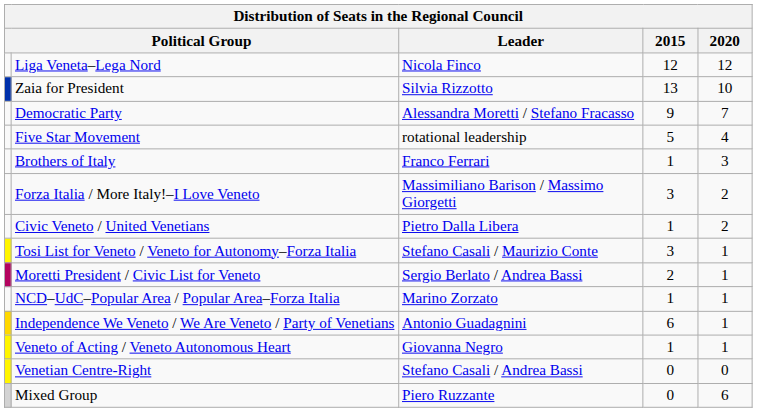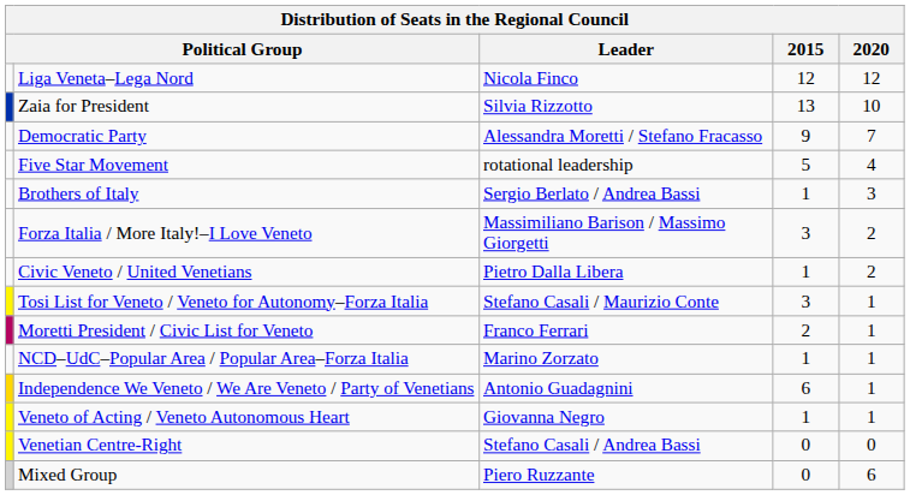Brothers of Italy | Leader: Franco Ferrari -> Sergio Berlato / Andrea Bassi
Moretti President / Civic List for Veneto | Leader: Sergio Berlato / Andrea Bassi -> Franco Ferrari
